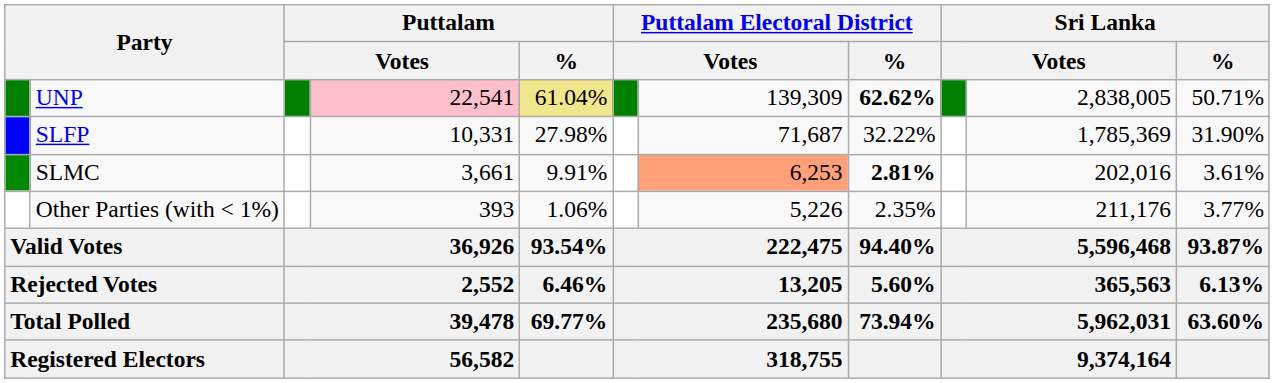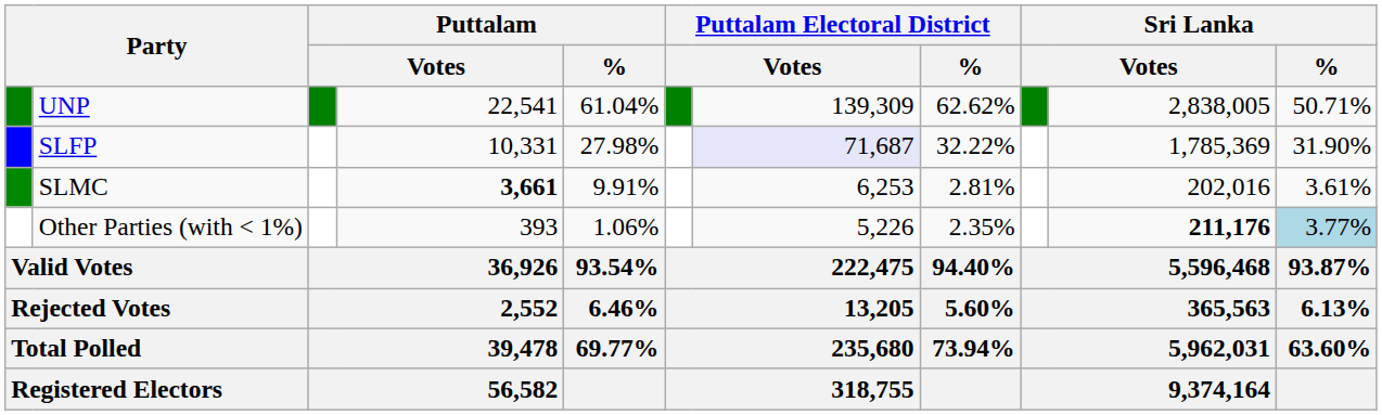UNP | column 4: pink background -> no background
UNP | Puttalam / %: khaki background -> no background
UNP | Puttalam Electoral District / %: bold -> normal
SLFP | column 7: no background -> lavender background
SLMC | column 4: normal -> bold
SLMC | column 7: lightsalmon background -> no background
SLMC | Puttalam Electoral District / %: bold -> normal
Other Parties (with < 1%) | column 10: normal -> bold
Other Parties (with < 1%) | Sri Lanka / %: no background -> lightblue background
